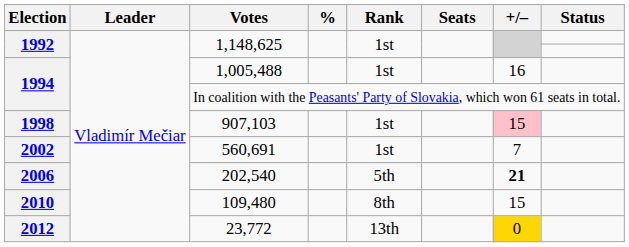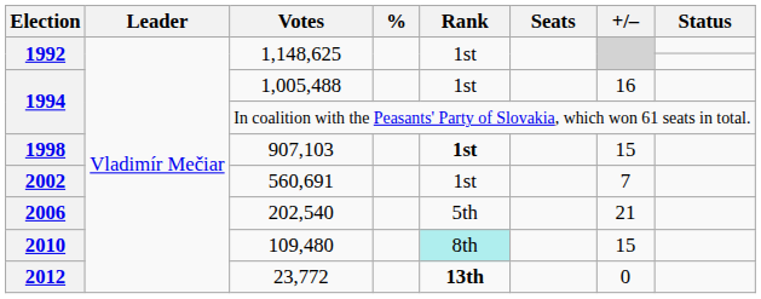907,103 | Rank: normal -> bold
907,103 | +/–: pink background -> no background
202,540 | +/–: bold -> normal
109,480 | Rank: no background -> paleturquoise background
23,772 | Rank: normal -> bold
23,772 | +/–: gold background -> no background
